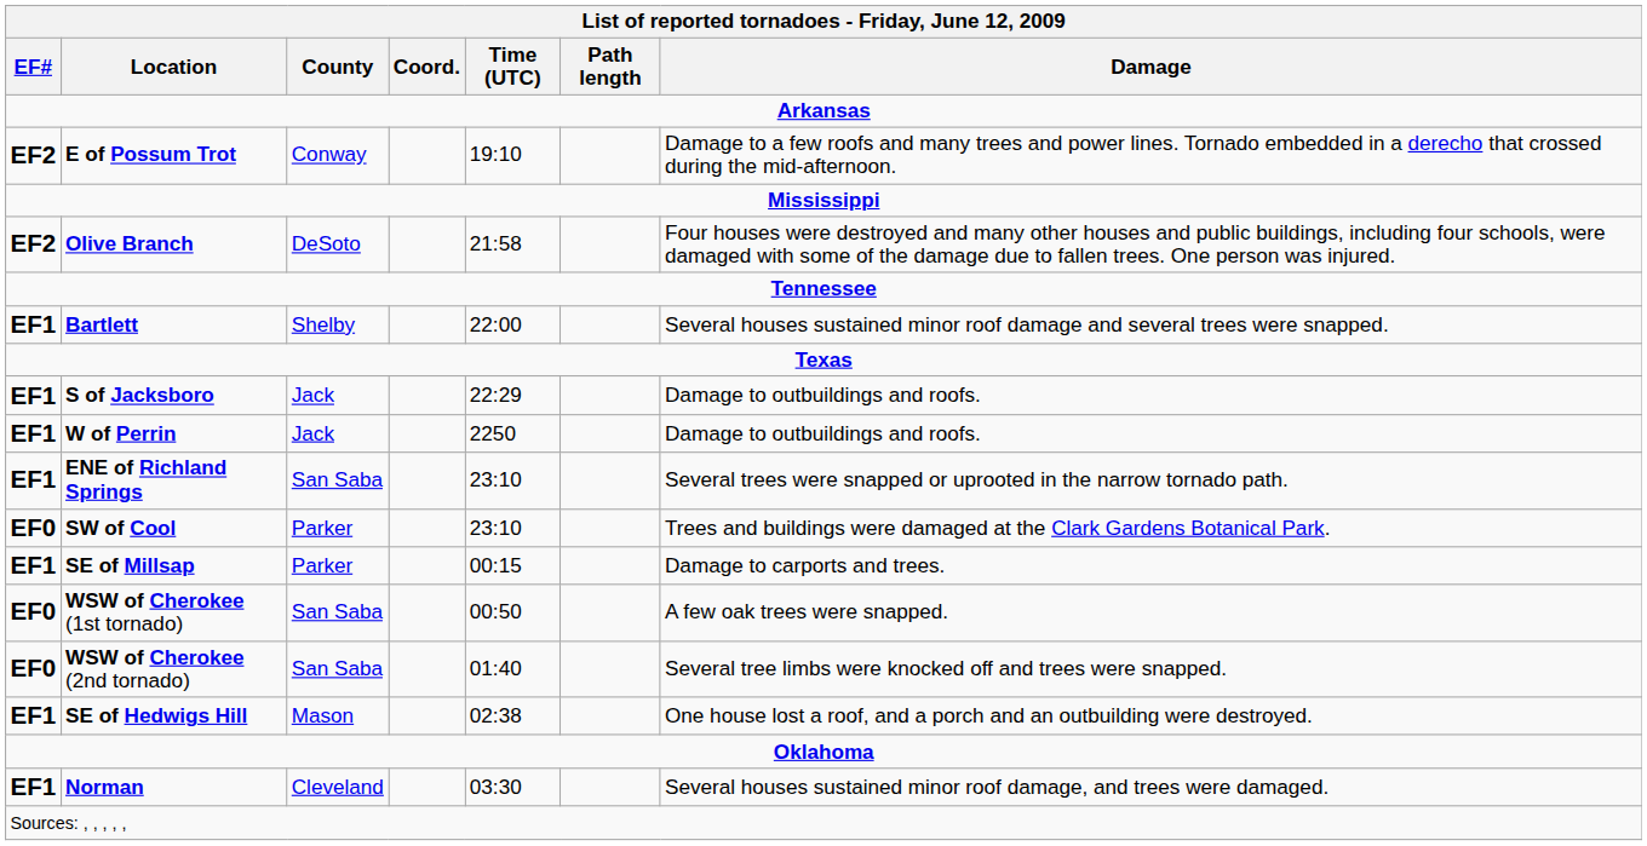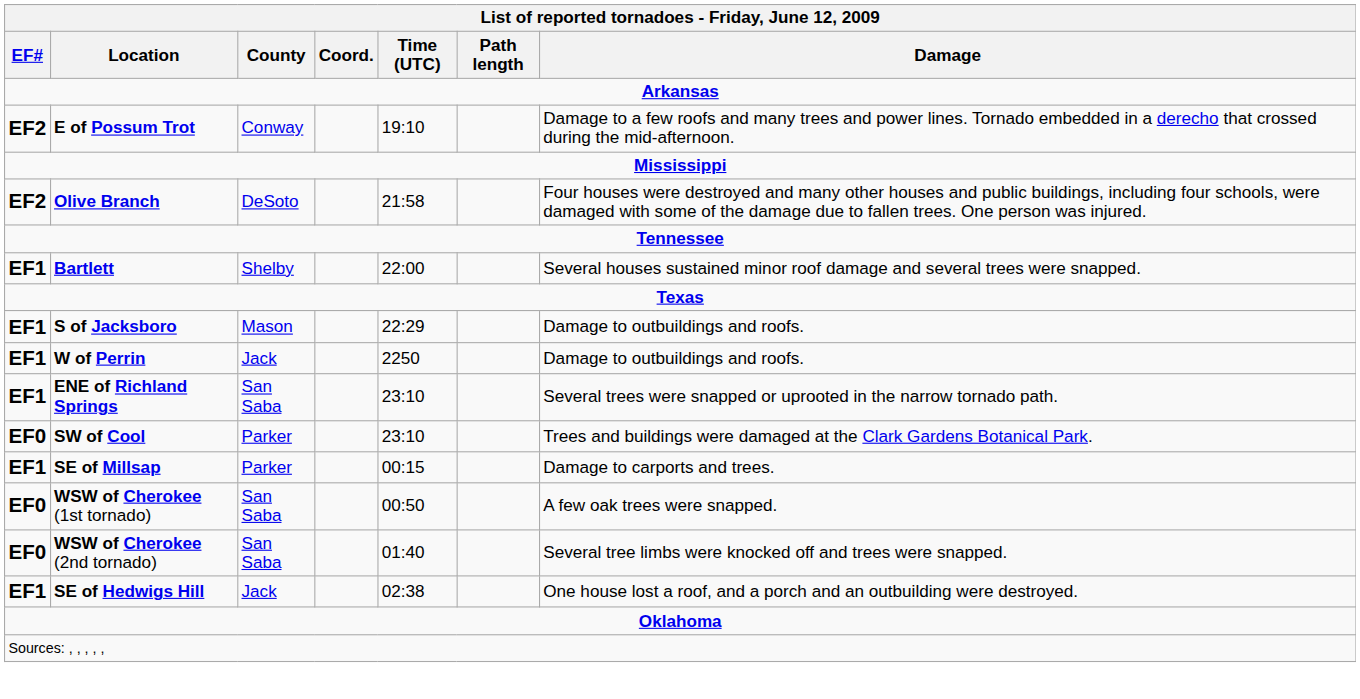S of Jacksboro | County: Jack -> Mason
SE of Hedwigs Hill | County: Mason -> Jack
- row: EF1 | Norman | Cleveland | 03:30 | Several houses sustained minor roof damage, and trees were damaged.
